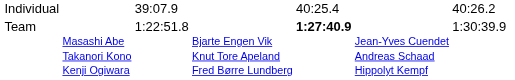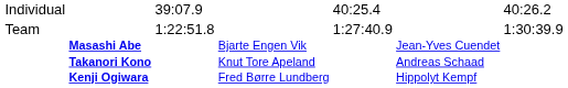Team | column 2: normal -> bold
Team | column 5: bold -> normal
